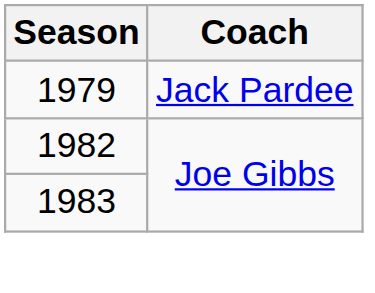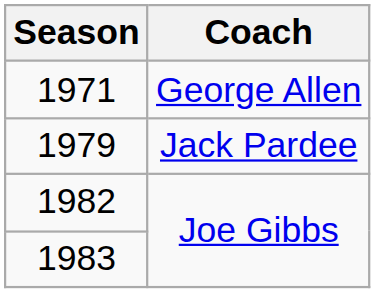+ row: 1971 | George Allen
